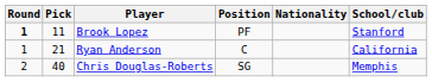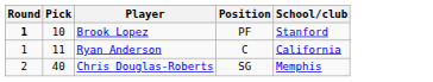- column: Nationality
Brook Lopez | Pick: 11 -> 10
Ryan Anderson | Pick: 21 -> 11
